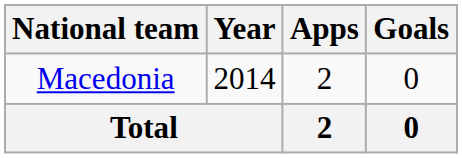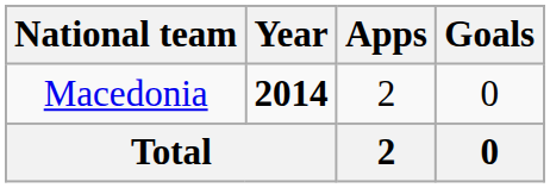Macedonia | Year: normal -> bold
